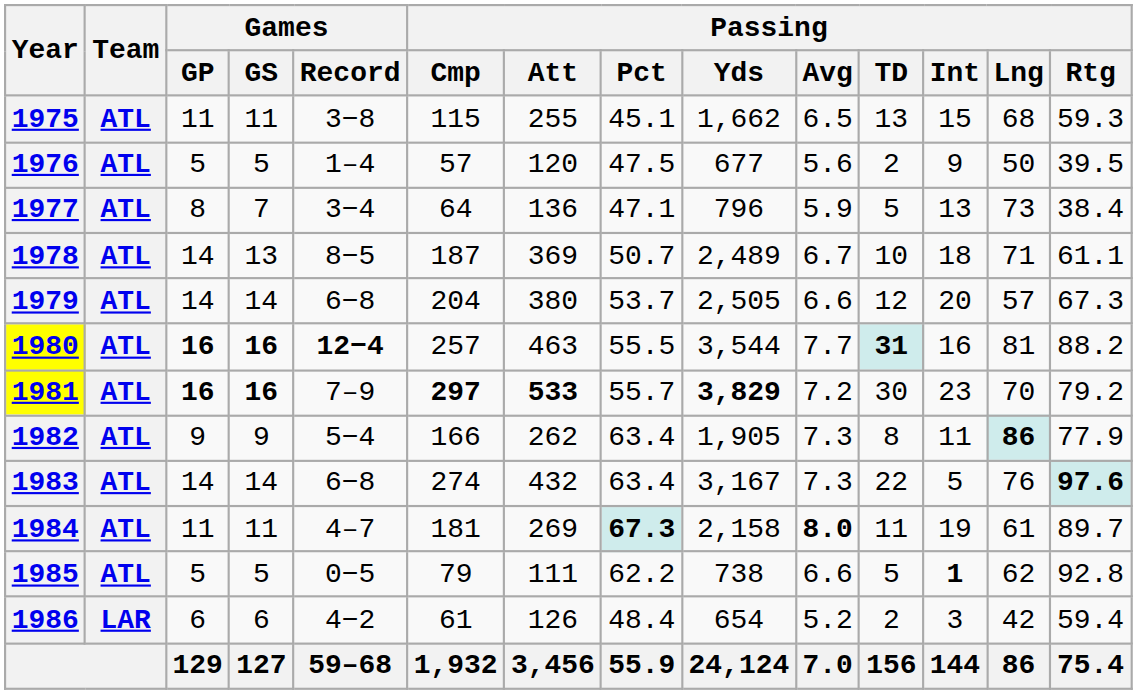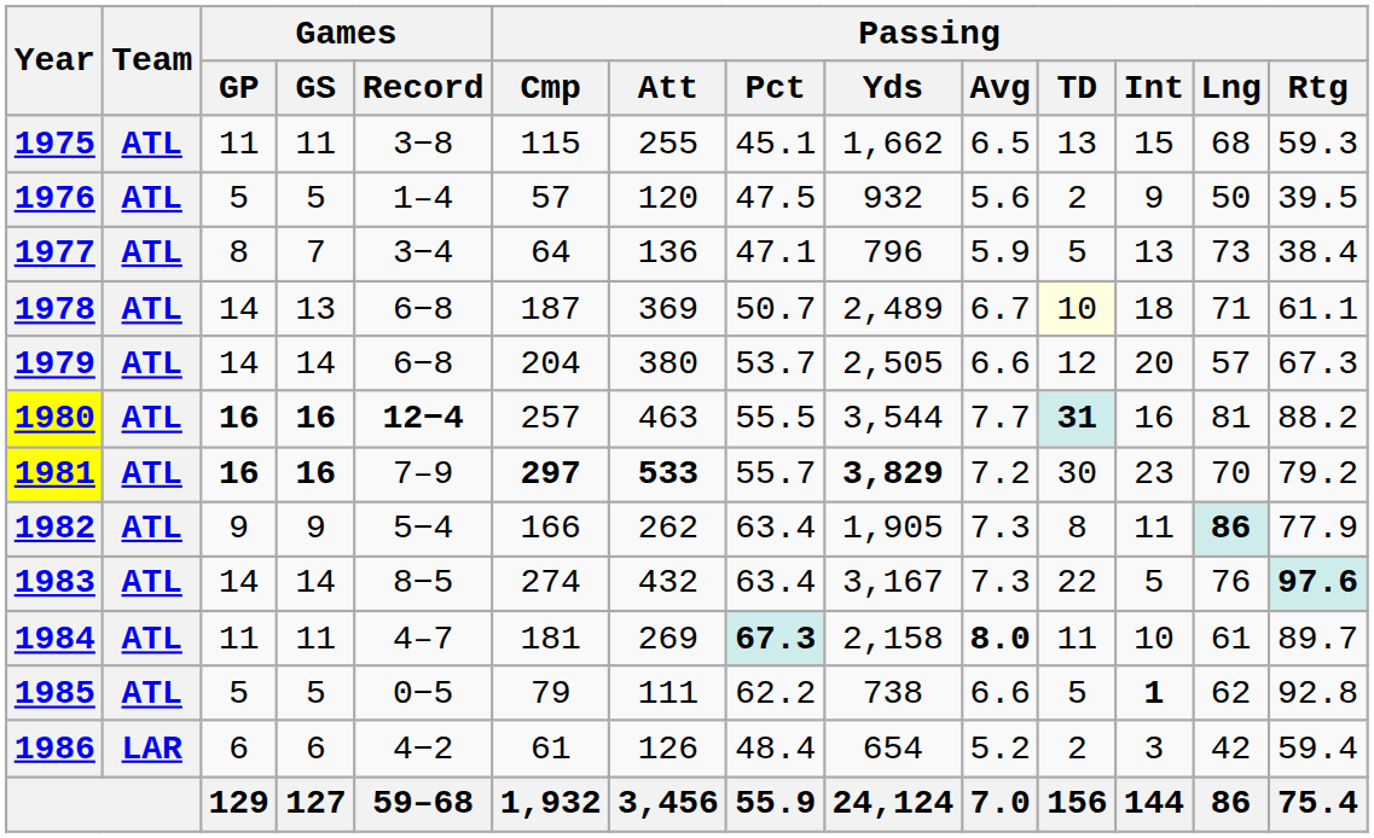1976 | Passing / Yds: 677 -> 932
1978 | Games / Record: 8−5 -> 6−8
1978 | Passing / TD: no background -> lightyellow background
1983 | Games / Record: 6−8 -> 8−5
1984 | Passing / Int: 19 -> 10
